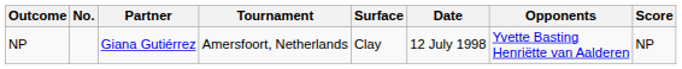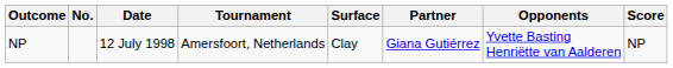columns swapped: Date <-> Partner
